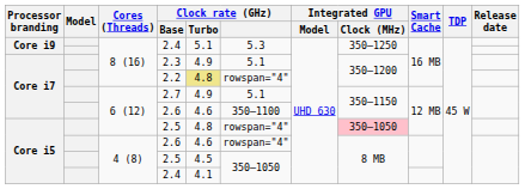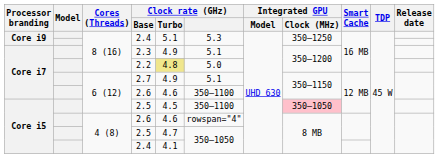2.2 | Clock rate (GHz): rowspan="4" -> 5.0
6 (12) / 2.5 | Clock rate (GHz) / Turbo: 4.8 -> 4.5
6 (12) / 2.5 | Clock rate (GHz): rowspan="4" -> 350–1100
4 (8) / 2.5 | Clock rate (GHz) / Turbo: 4.5 -> 4.7
